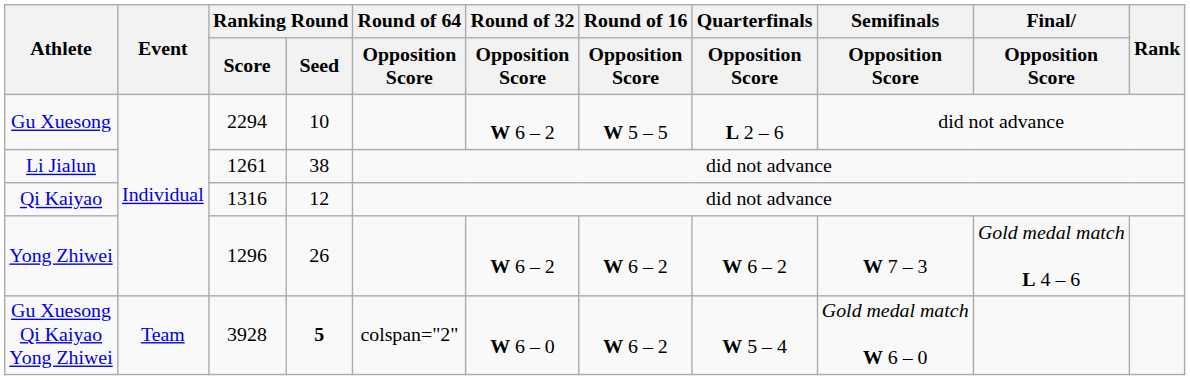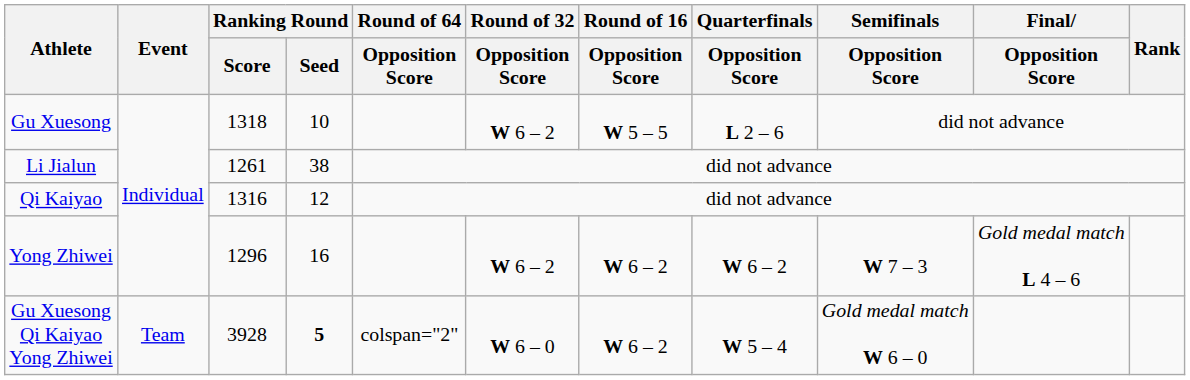Gu Xuesong | Ranking Round / Score: 2294 -> 1318
Yong Zhiwei | Ranking Round / Seed: 26 -> 16
